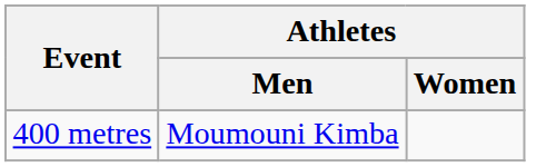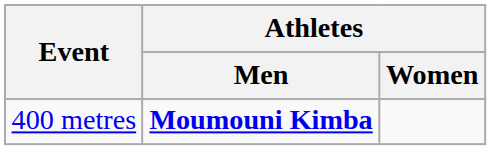400 metres | Athletes / Men: normal -> bold
